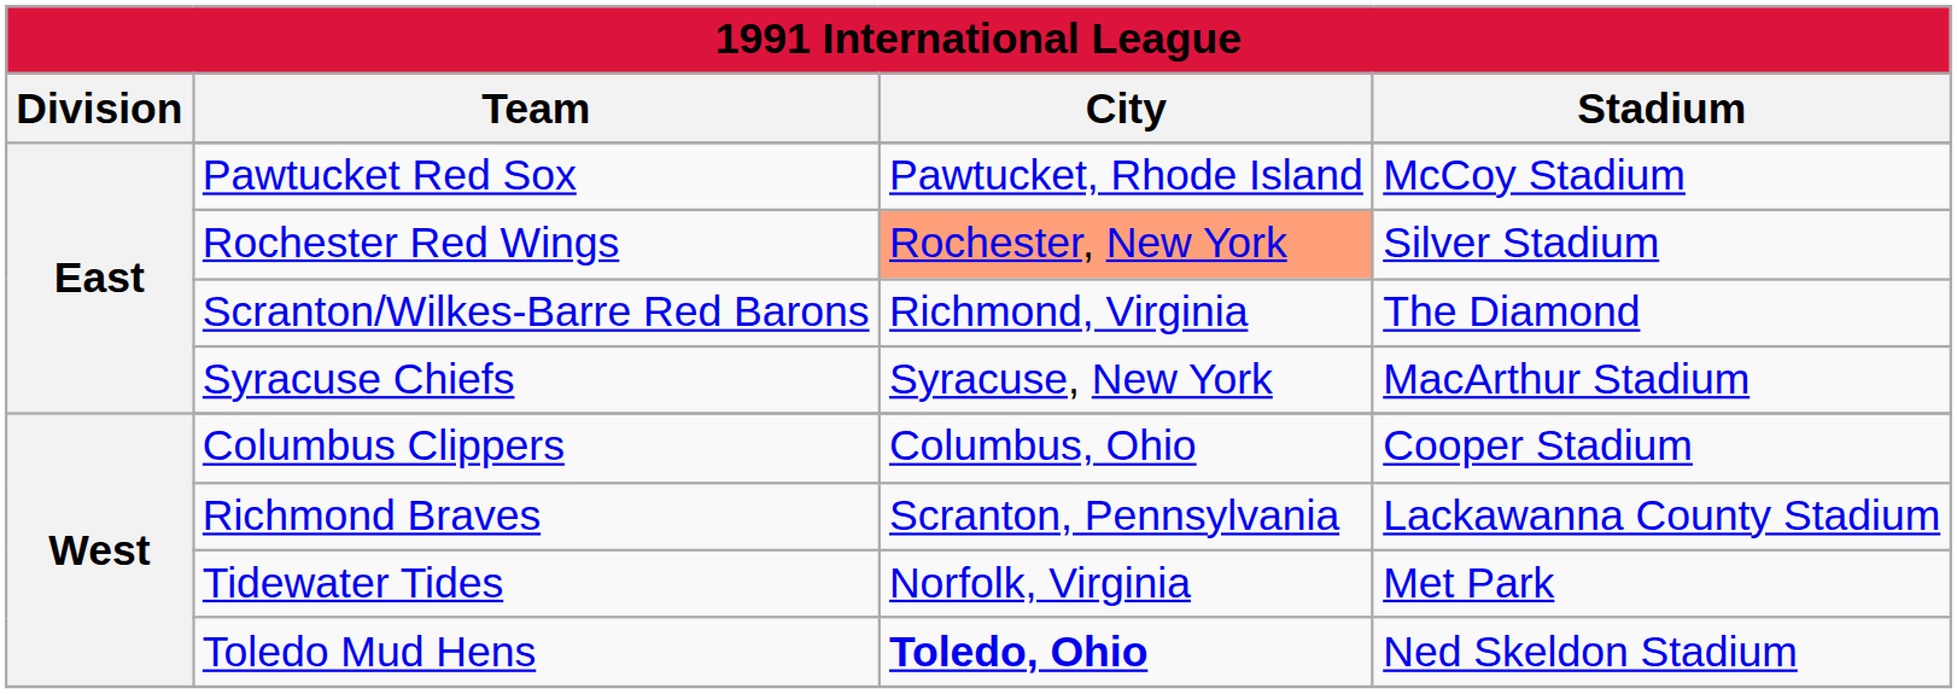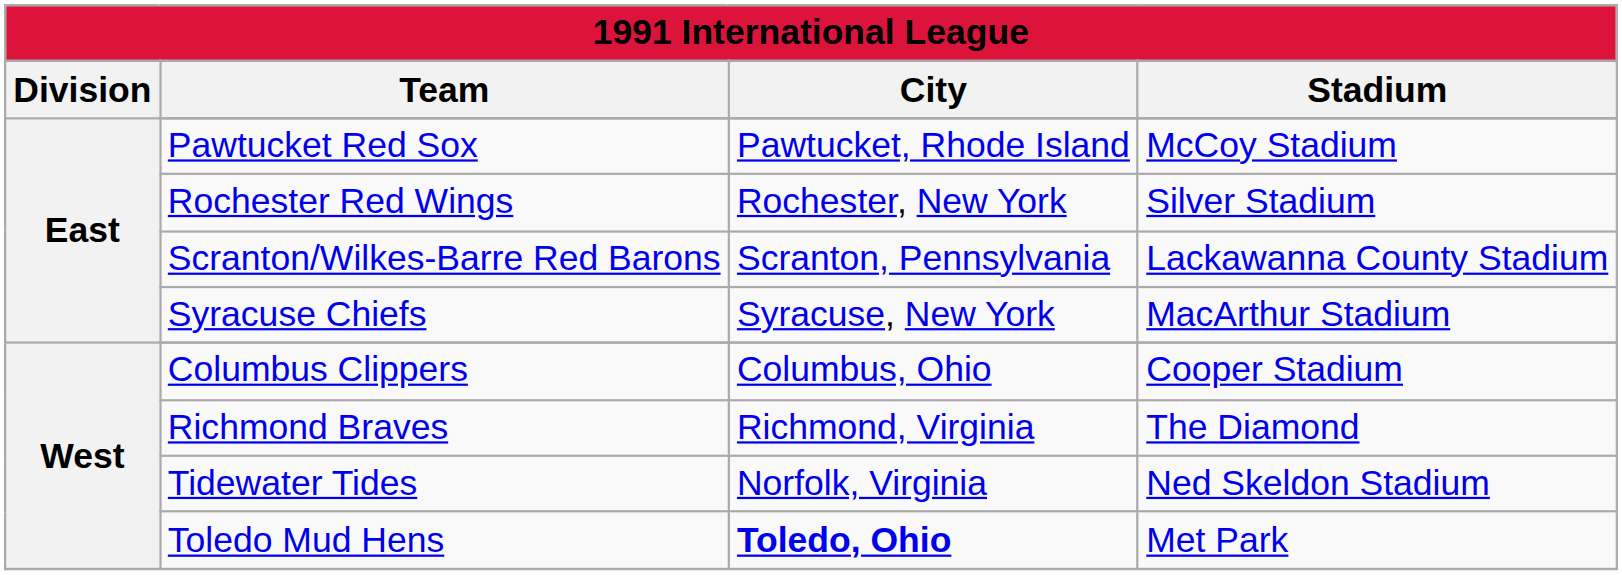Rochester Red Wings | City: lightsalmon background -> no background
Scranton/Wilkes-Barre Red Barons | City: Richmond, Virginia -> Scranton, Pennsylvania
Scranton/Wilkes-Barre Red Barons | Stadium: The Diamond -> Lackawanna County Stadium
Richmond Braves | City: Scranton, Pennsylvania -> Richmond, Virginia
Richmond Braves | Stadium: Lackawanna County Stadium -> The Diamond
Tidewater Tides | Stadium: Met Park -> Ned Skeldon Stadium
Toledo Mud Hens | Stadium: Ned Skeldon Stadium -> Met Park
